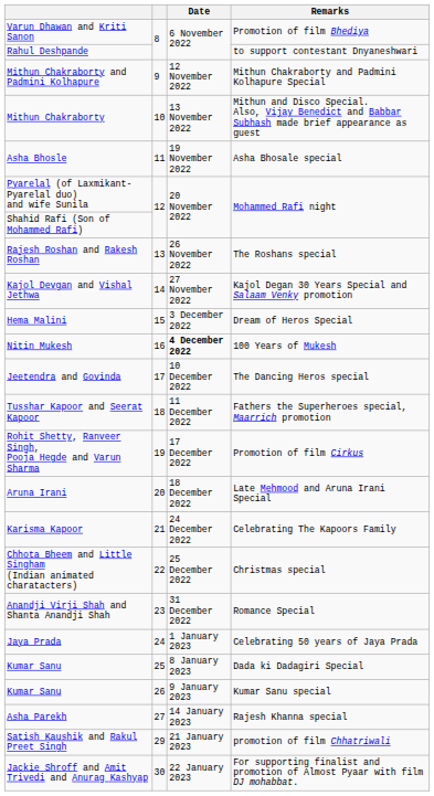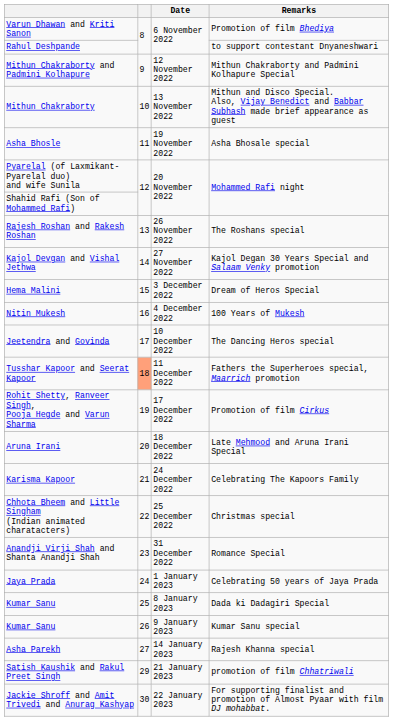Nitin Mukesh | Date: bold -> normal
Tusshar Kapoor and Seerat Kapoor | column 2: no background -> lightsalmon background
